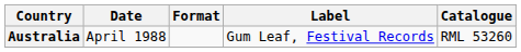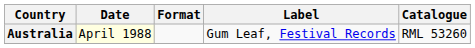Australia | Date: no background -> lightyellow background
